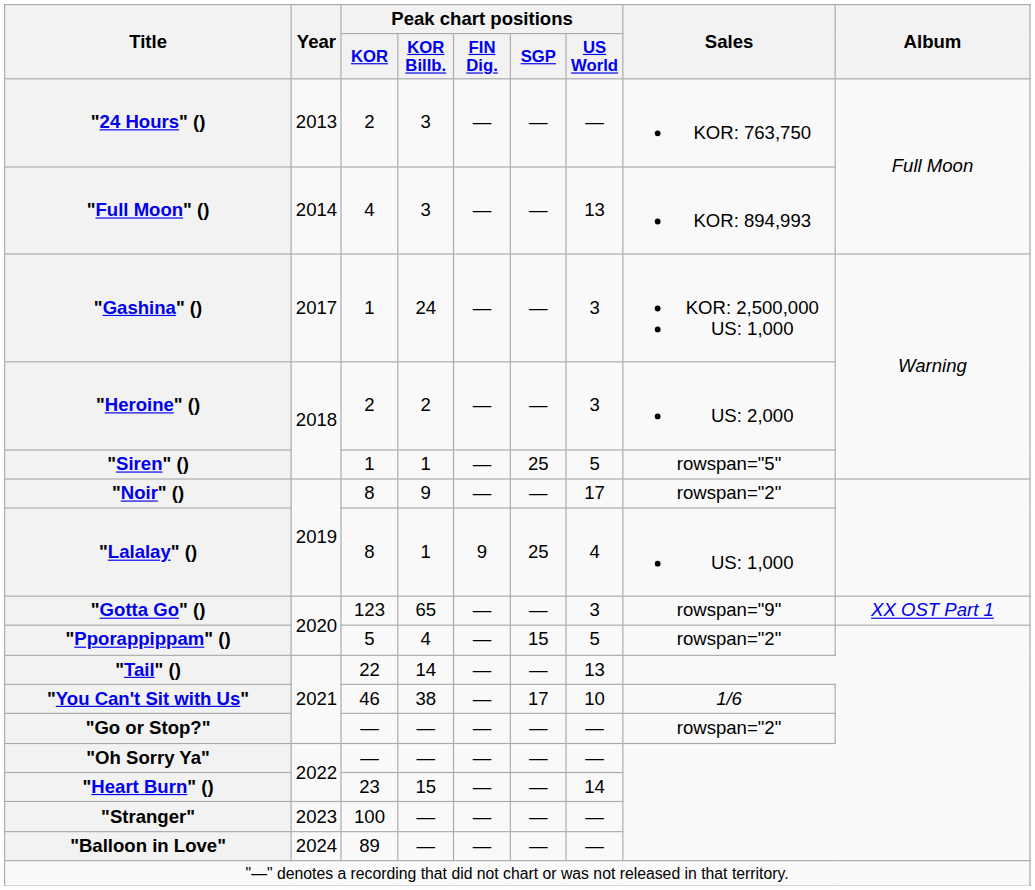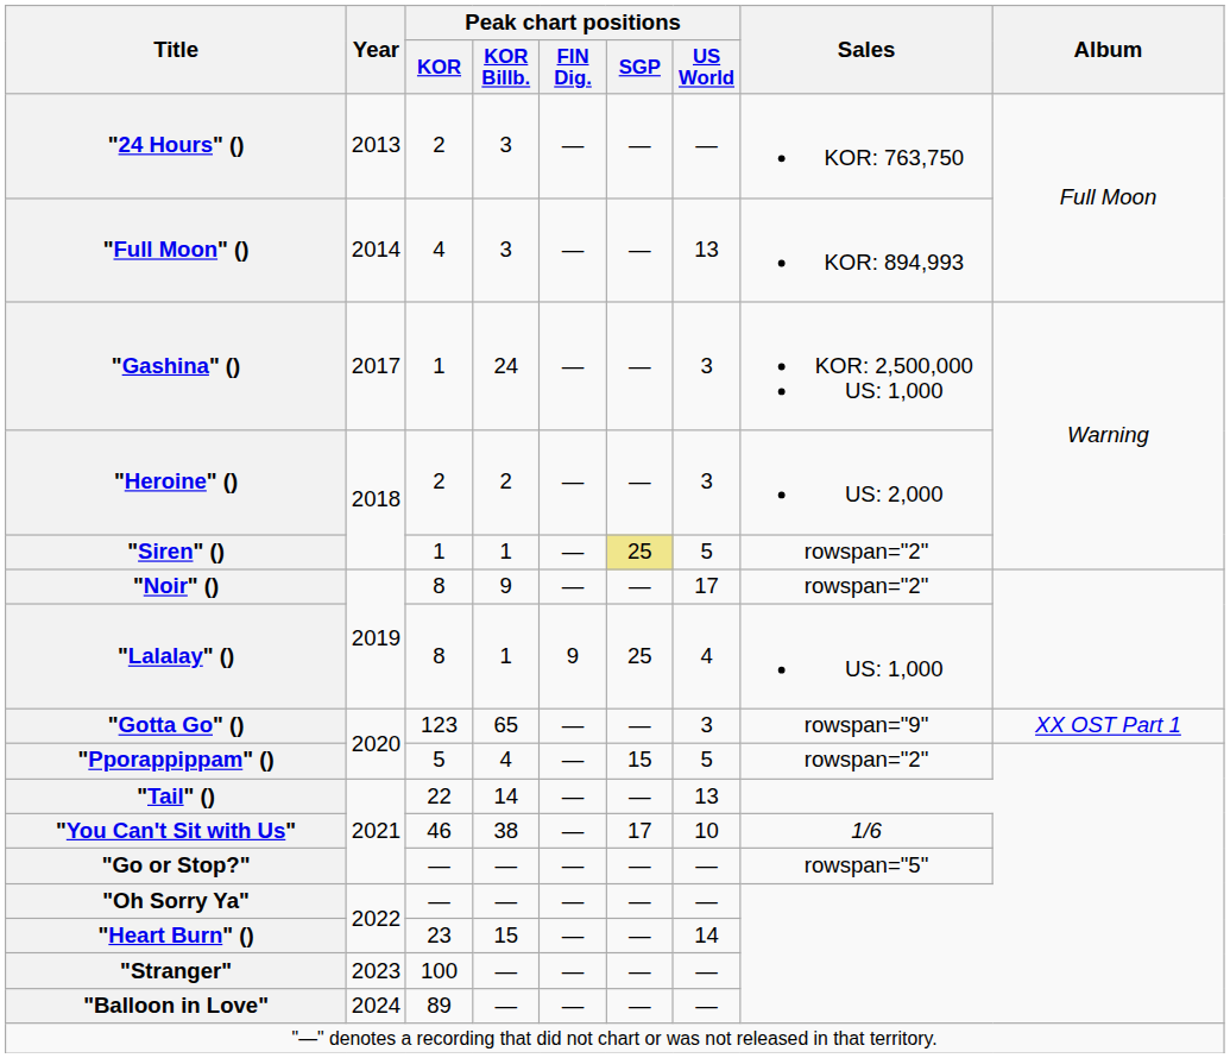"Siren" () | Peak chart positions / SGP: no background -> khaki background
"Siren" () | Sales: rowspan="5" -> rowspan="2"
"Go or Stop?" | Sales: rowspan="2" -> rowspan="5"
